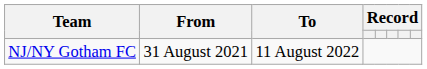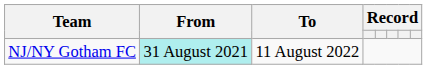NJ/NY Gotham FC | From: no background -> paleturquoise background
